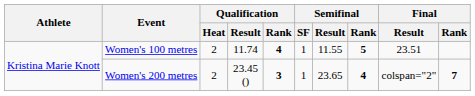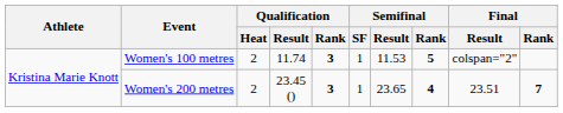Women's 100 metres | Qualification / Rank: 4 -> 3
Women's 100 metres | Semifinal / Result: 11.55 -> 11.53
Women's 100 metres | Final / Result: 23.51 -> colspan="2"
Women's 200 metres | Final / Result: colspan="2" -> 23.51
